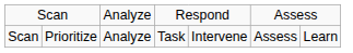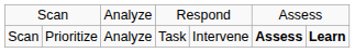Scan / Prioritize | column 6: normal -> bold
Scan / Prioritize | column 7: normal -> bold
